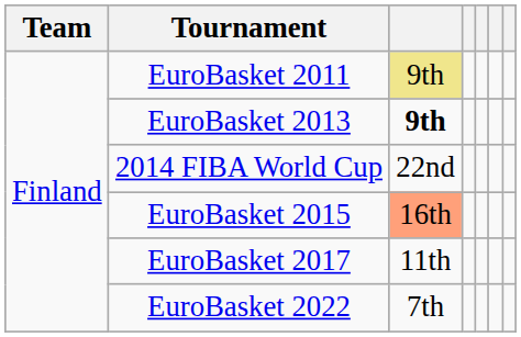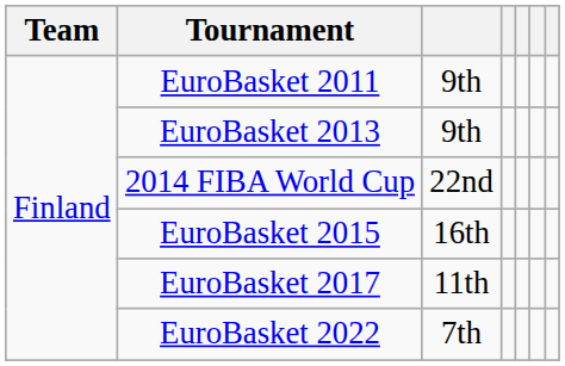EuroBasket 2011 | column 3: khaki background -> no background
EuroBasket 2013 | column 3: bold -> normal
EuroBasket 2015 | column 3: lightsalmon background -> no background
